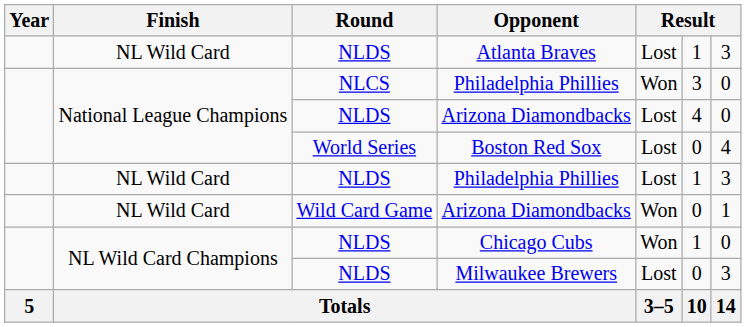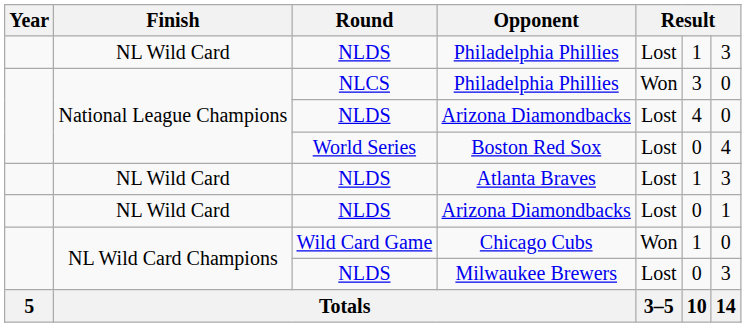rows swapped: Atlanta Braves <-> NL Wild Card / Philadelphia Phillies
NL Wild Card / Arizona Diamondbacks | Round: Wild Card Game -> NLDS
NL Wild Card / Arizona Diamondbacks | column 5: Won -> Lost
Chicago Cubs | Round: NLDS -> Wild Card Game
